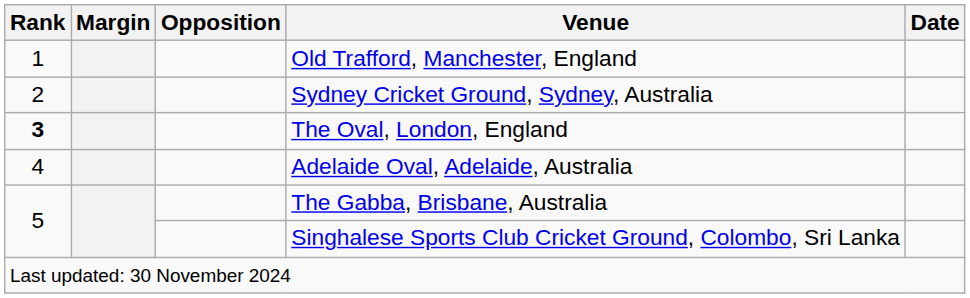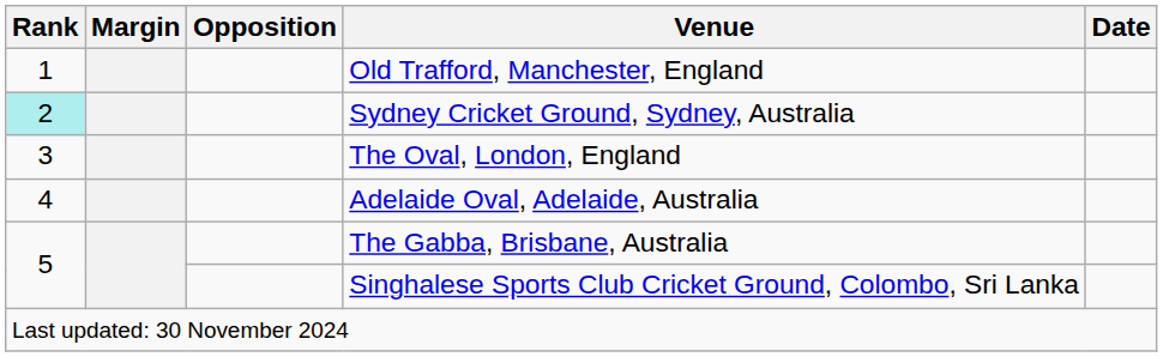Sydney Cricket Ground, Sydney, Australia | Rank: no background -> paleturquoise background
The Oval, London, England | Rank: bold -> normal
